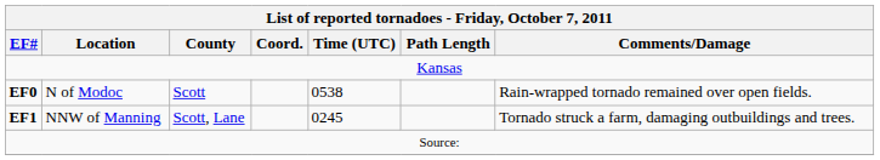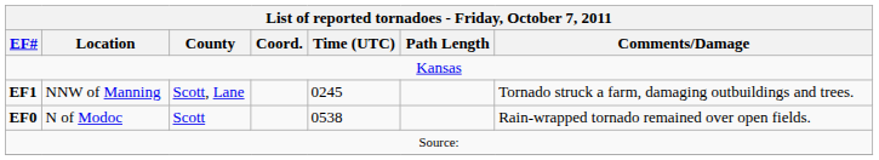rows swapped: EF1 <-> EF0
